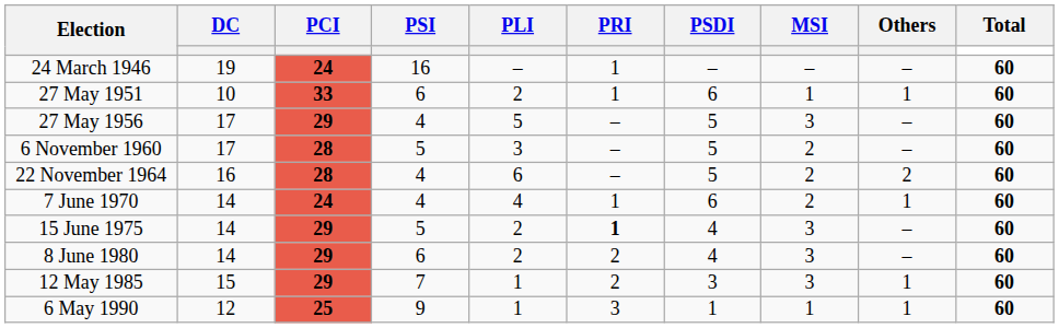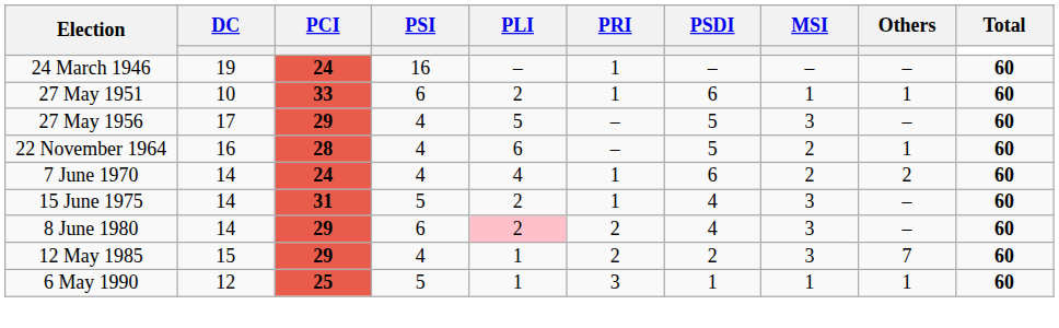- row: 6 November 1960 | 17 | 28 | 5 | 3 | – | 5 | 2 | – | 60
22 November 1964 | Others: 2 -> 1
7 June 1970 | Others: 1 -> 2
15 June 1975 | PCI: 29 -> 31
15 June 1975 | PRI: bold -> normal
8 June 1980 | PLI: no background -> pink background
12 May 1985 | PSI: 7 -> 4
12 May 1985 | PSDI: 3 -> 2
12 May 1985 | Others: 1 -> 7
6 May 1990 | PSI: 9 -> 5
